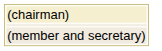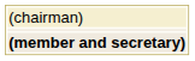(member and secretary) | column 1: normal -> bold
